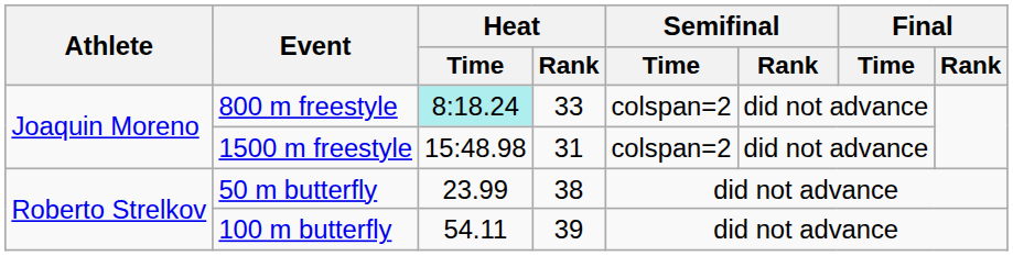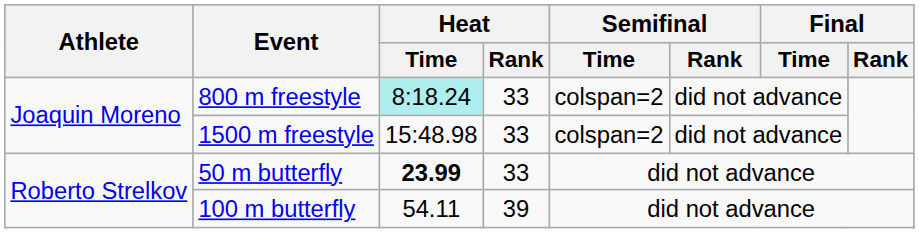1500 m freestyle | Heat / Rank: 31 -> 33
50 m butterfly | Heat / Time: normal -> bold
50 m butterfly | Heat / Rank: 38 -> 33
